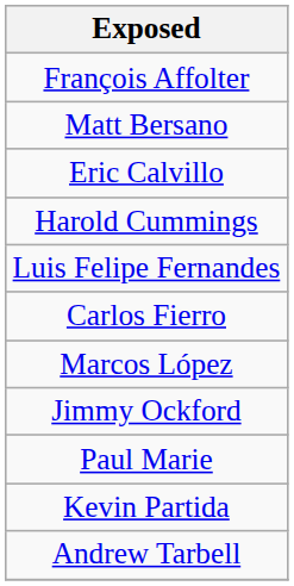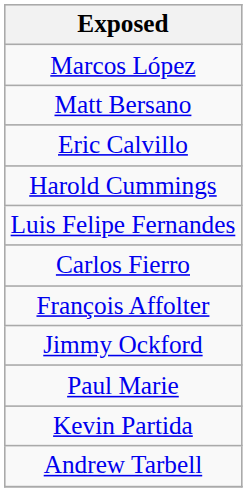row 2 | column 1: François Affolter -> Marcos López
row 8 | column 1: Marcos López -> François Affolter
